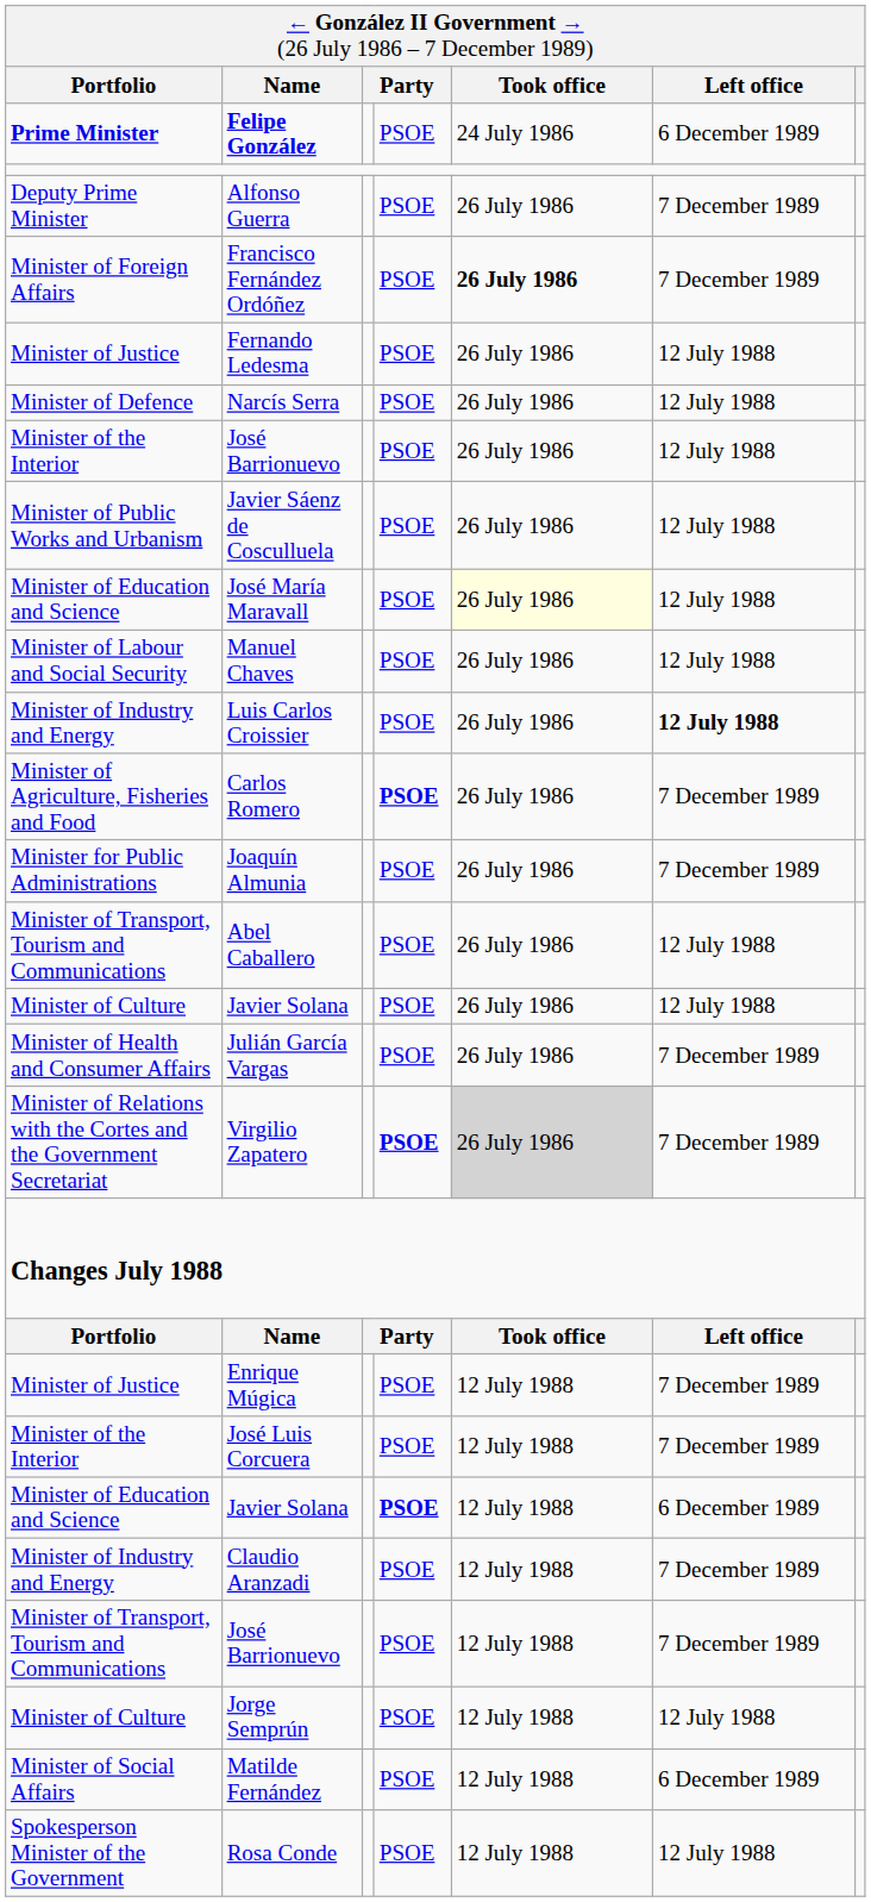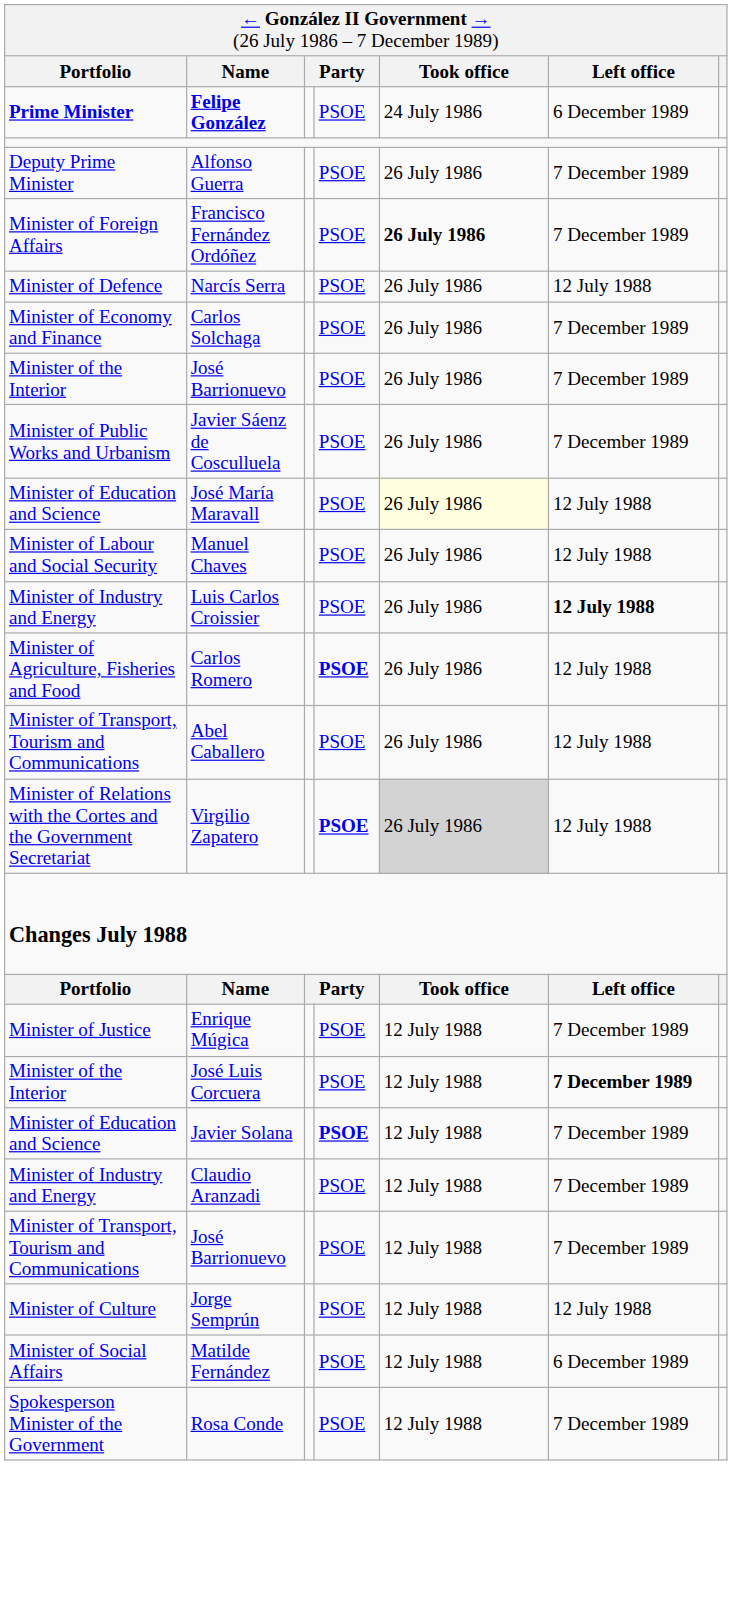- row: Minister of Justice | Fernando Ledesma | PSOE | 26 July 1986 | 12 July 1988
+ row: Minister of Economy and Finance | Carlos Solchaga | PSOE | 26 July 1986 | 7 December 1989
Minister of the Interior / José Barrionuevo | column 6: 12 July 1988 -> 7 December 1989
Javier Sáenz de Cosculluela | column 6: 12 July 1988 -> 7 December 1989
Carlos Romero | column 6: 7 December 1989 -> 12 July 1988
- row: Minister for Public Administrations | Joaquín Almunia | PSOE | 26 July 1986 | 7 December 1989
- row: Minister of Culture | Javier Solana | PSOE | 26 July 1986 | 12 July 1988
- row: Minister of Health and Consumer Affairs | Julián García Vargas | PSOE | 26 July 1986 | 7 December 1989
Virgilio Zapatero | column 6: 7 December 1989 -> 12 July 1988
José Luis Corcuera | column 6: normal -> bold
Minister of Education and Science / Javier Solana | column 6: 6 December 1989 -> 7 December 1989
Rosa Conde | column 6: 12 July 1988 -> 7 December 1989
